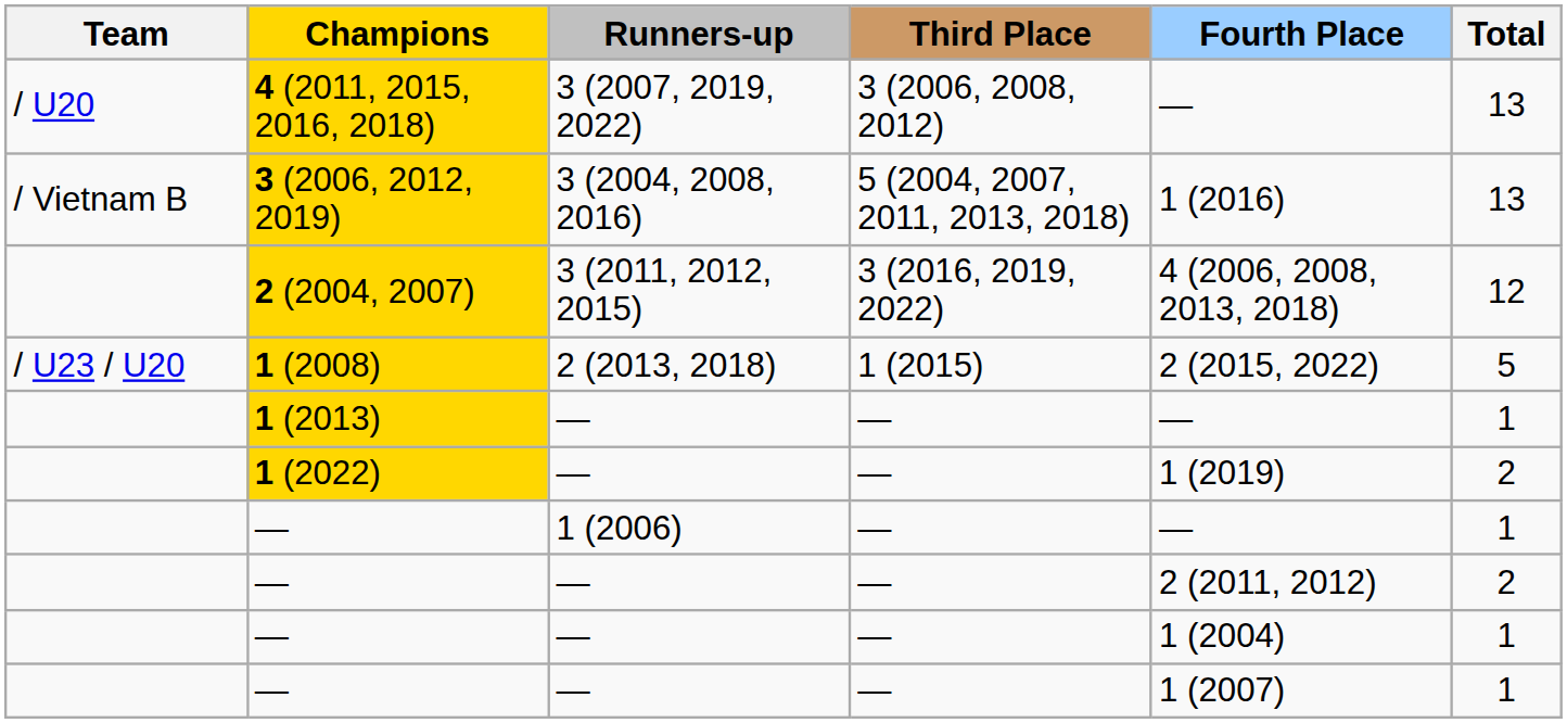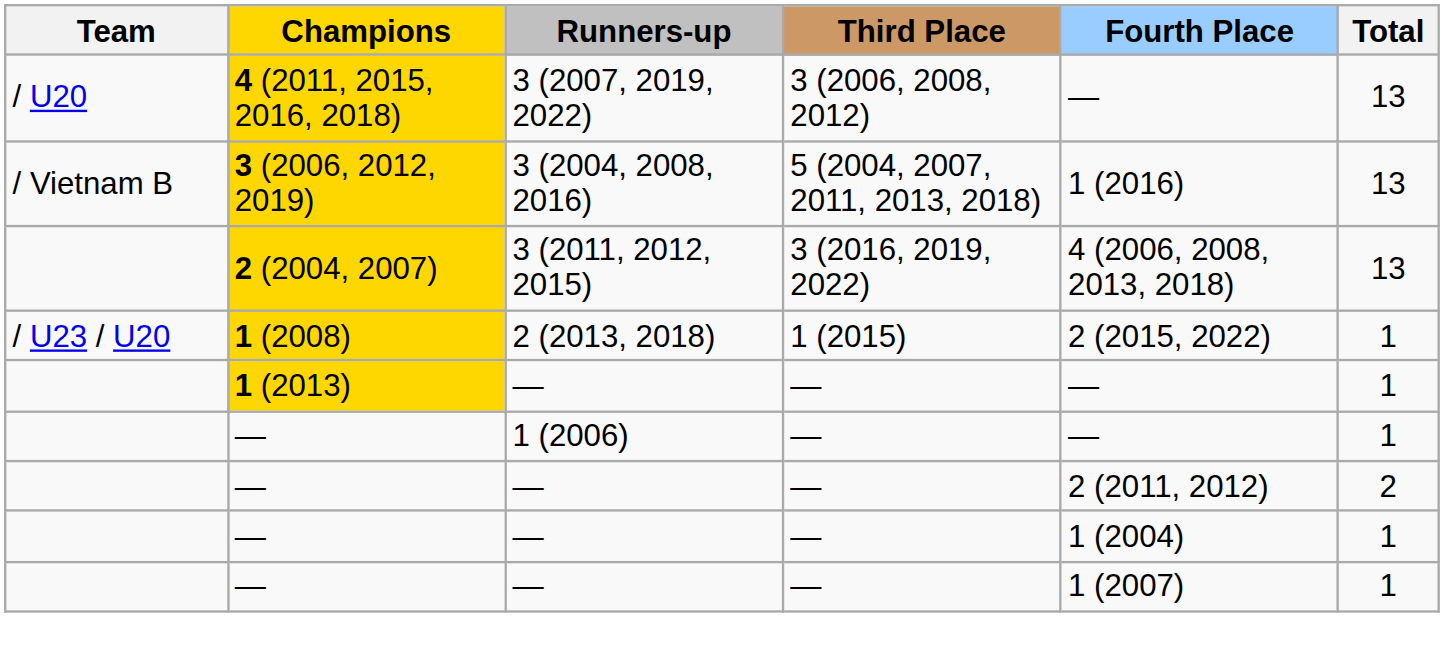2 (2004, 2007) | Total: 12 -> 13
1 (2008) | Total: 5 -> 1
- row: 1 (2022) | — | — | 1 (2019) | 2
